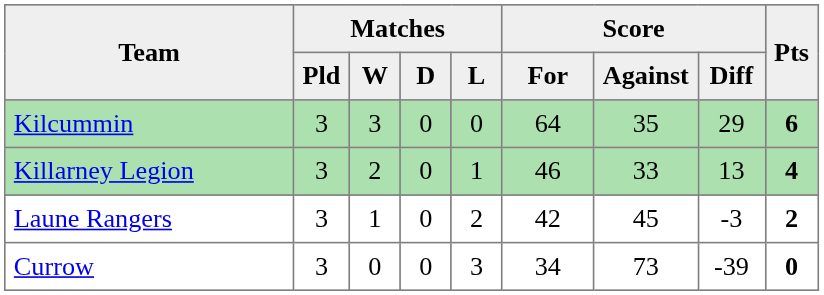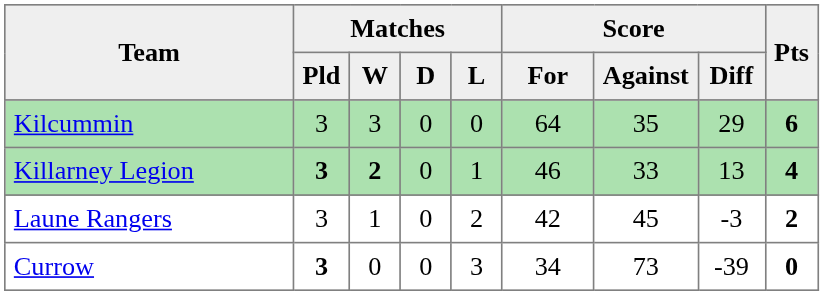Killarney Legion | Matches / Pld: normal -> bold
Killarney Legion | Matches / W: normal -> bold
Currow | Matches / Pld: normal -> bold
